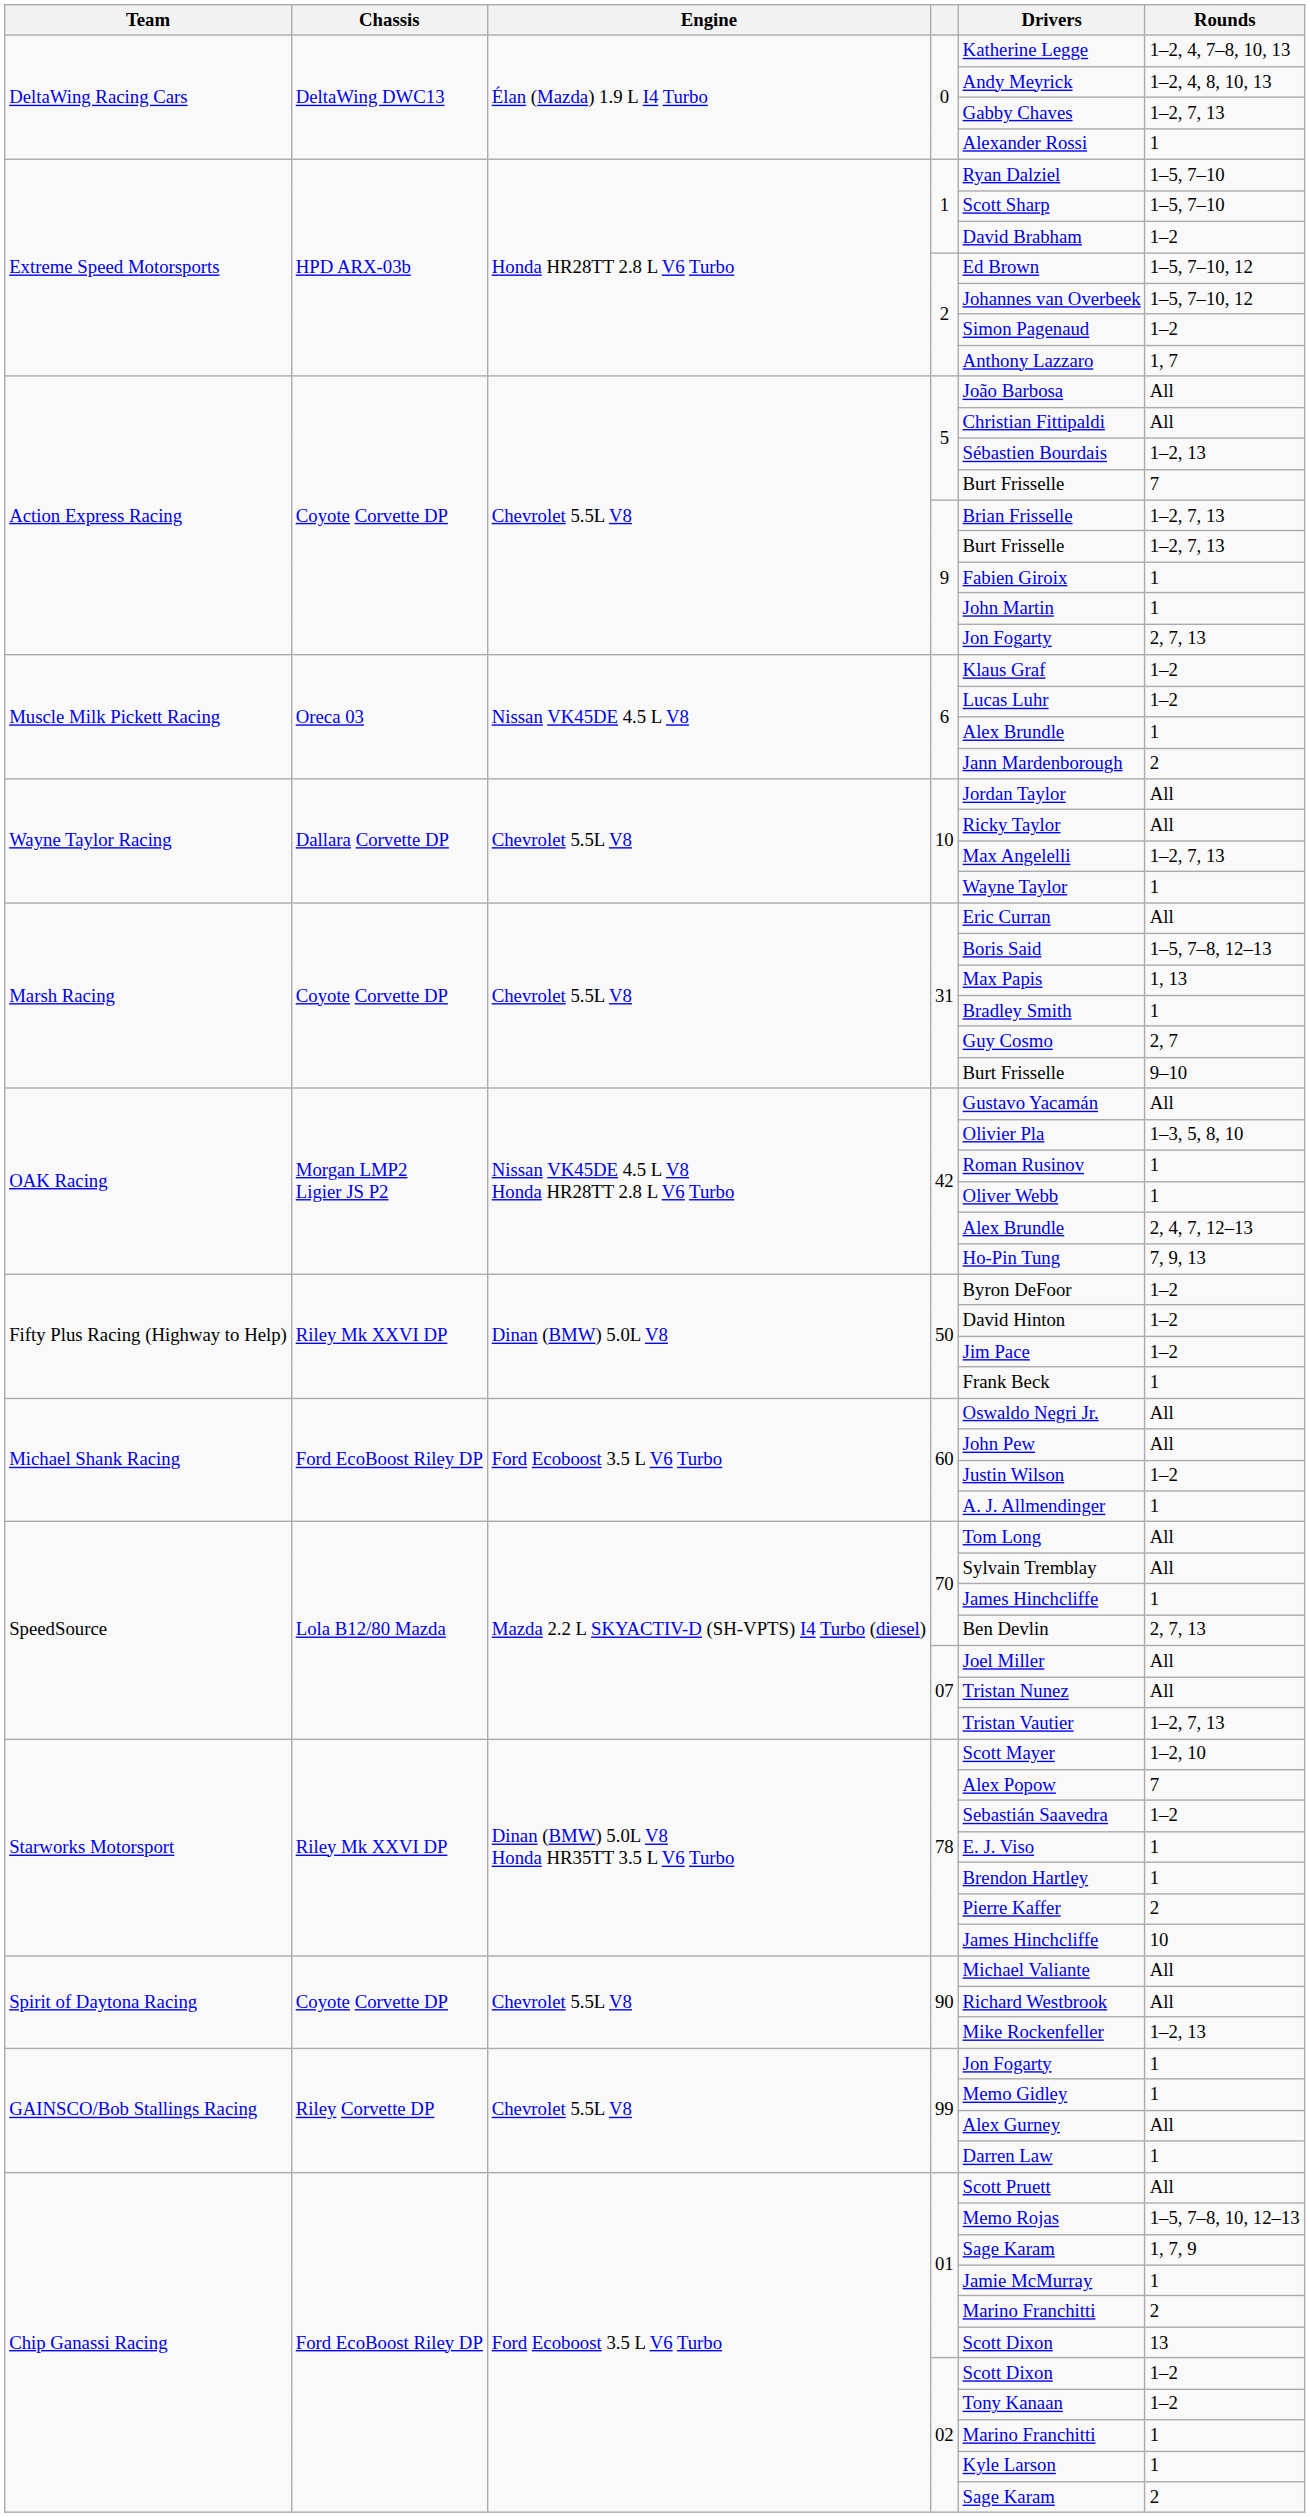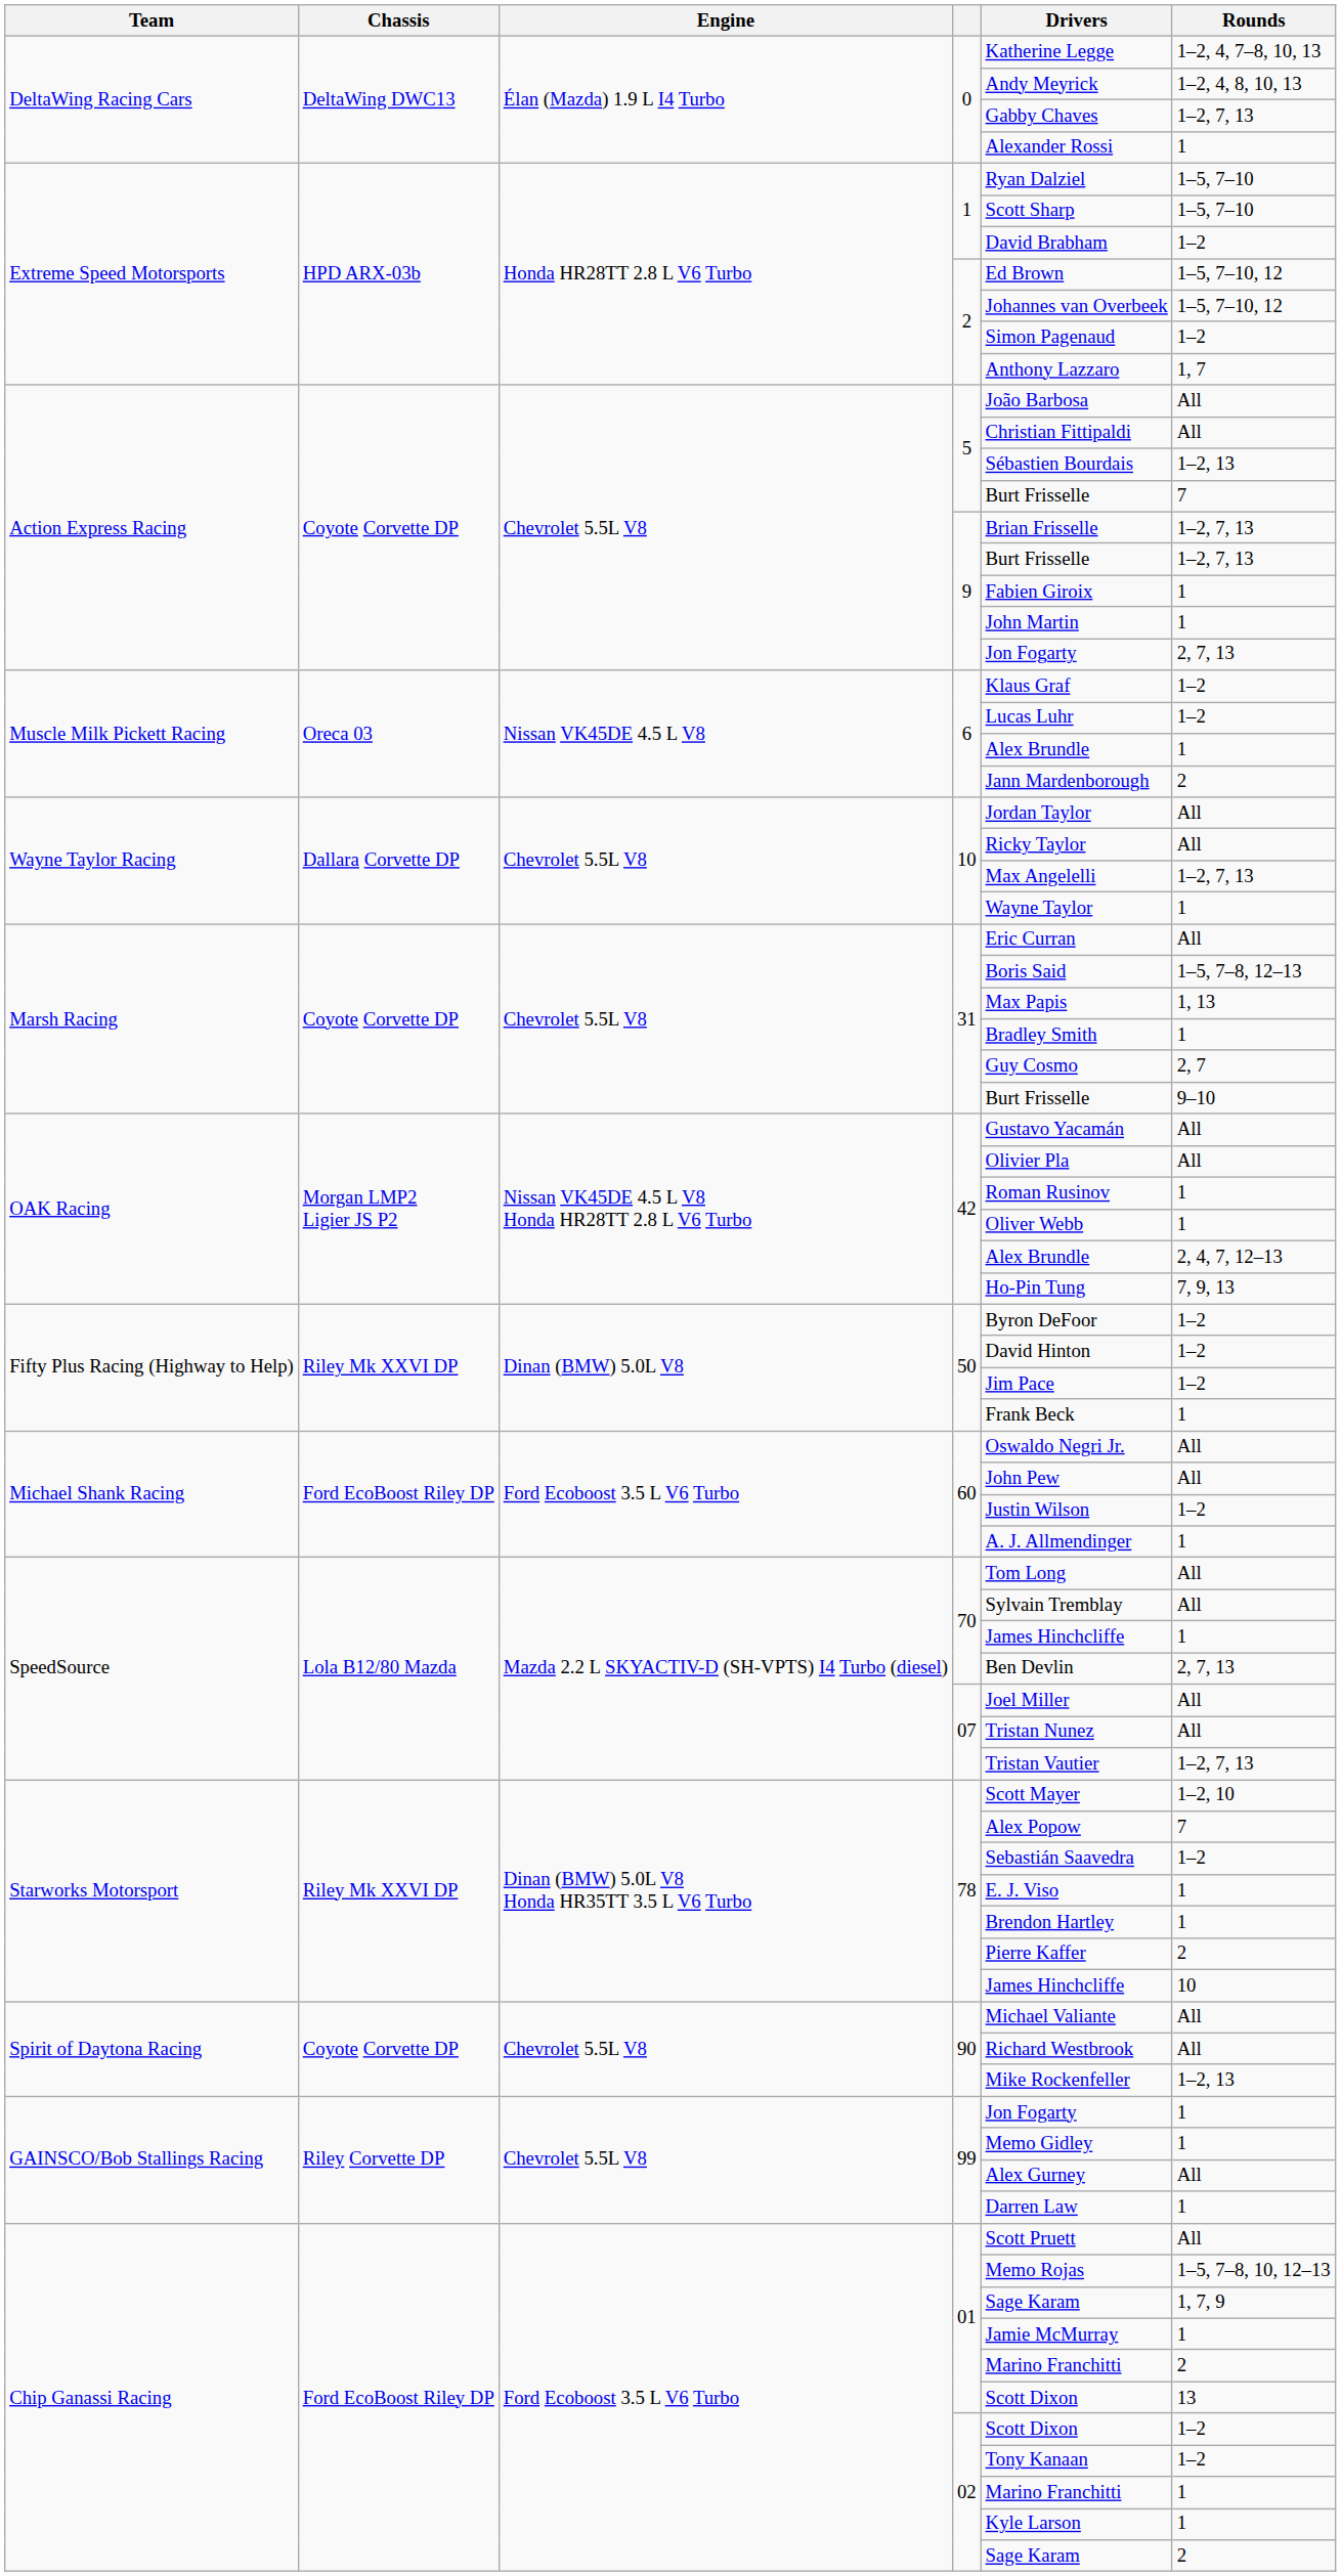row 37 | Rounds: 1–3, 5, 8, 10 -> All
